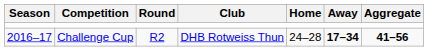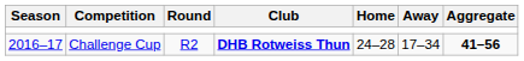Challenge Cup | Club: normal -> bold
Challenge Cup | Away: bold -> normal
